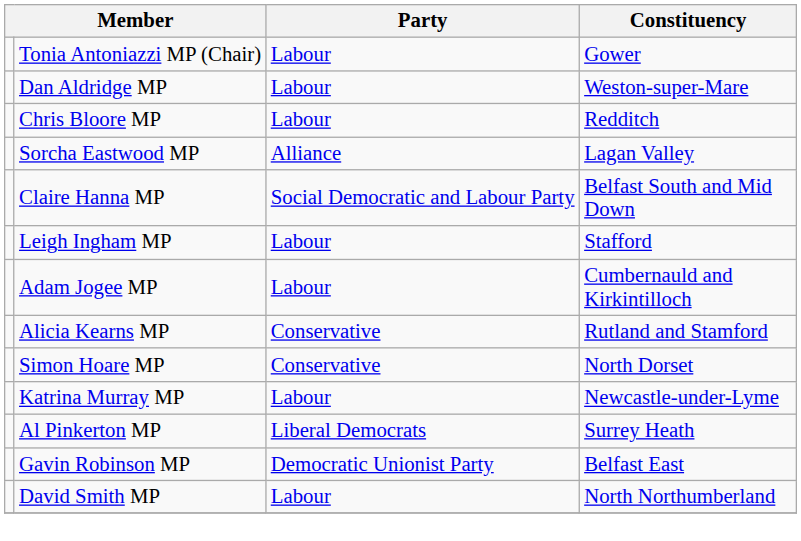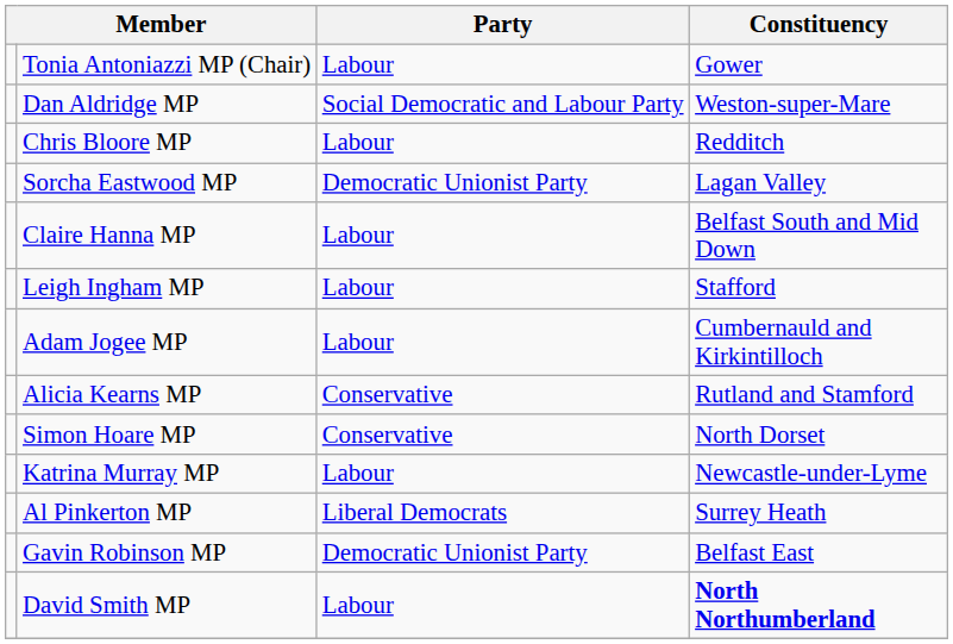Dan Aldridge MP | Party: Labour -> Social Democratic and Labour Party
Sorcha Eastwood MP | Party: Alliance -> Democratic Unionist Party
Claire Hanna MP | Party: Social Democratic and Labour Party -> Labour
David Smith MP | Constituency: normal -> bold
